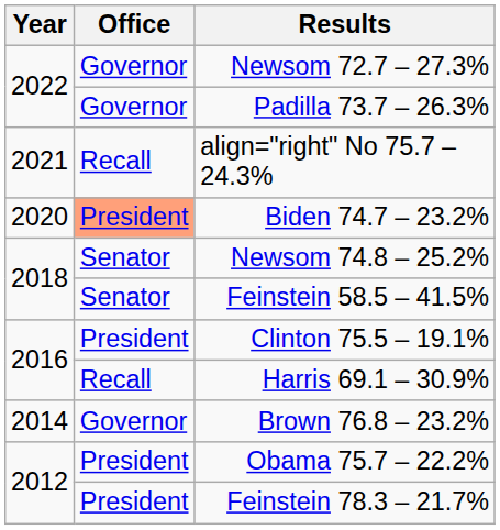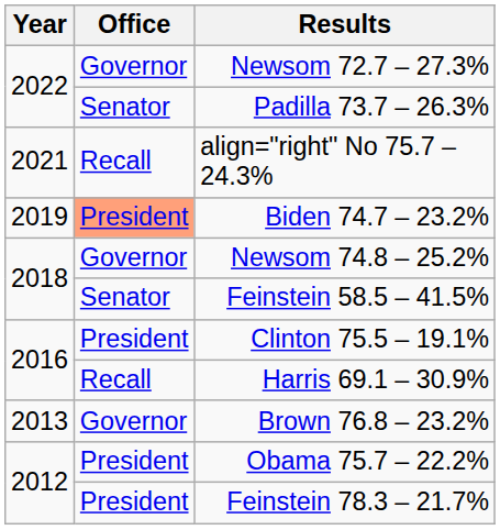Padilla 73.7 – 26.3% | Office: Governor -> Senator
Biden 74.7 – 23.2% | Year: 2020 -> 2019
Newsom 74.8 – 25.2% | Office: Senator -> Governor
Brown 76.8 – 23.2% | Year: 2014 -> 2013
